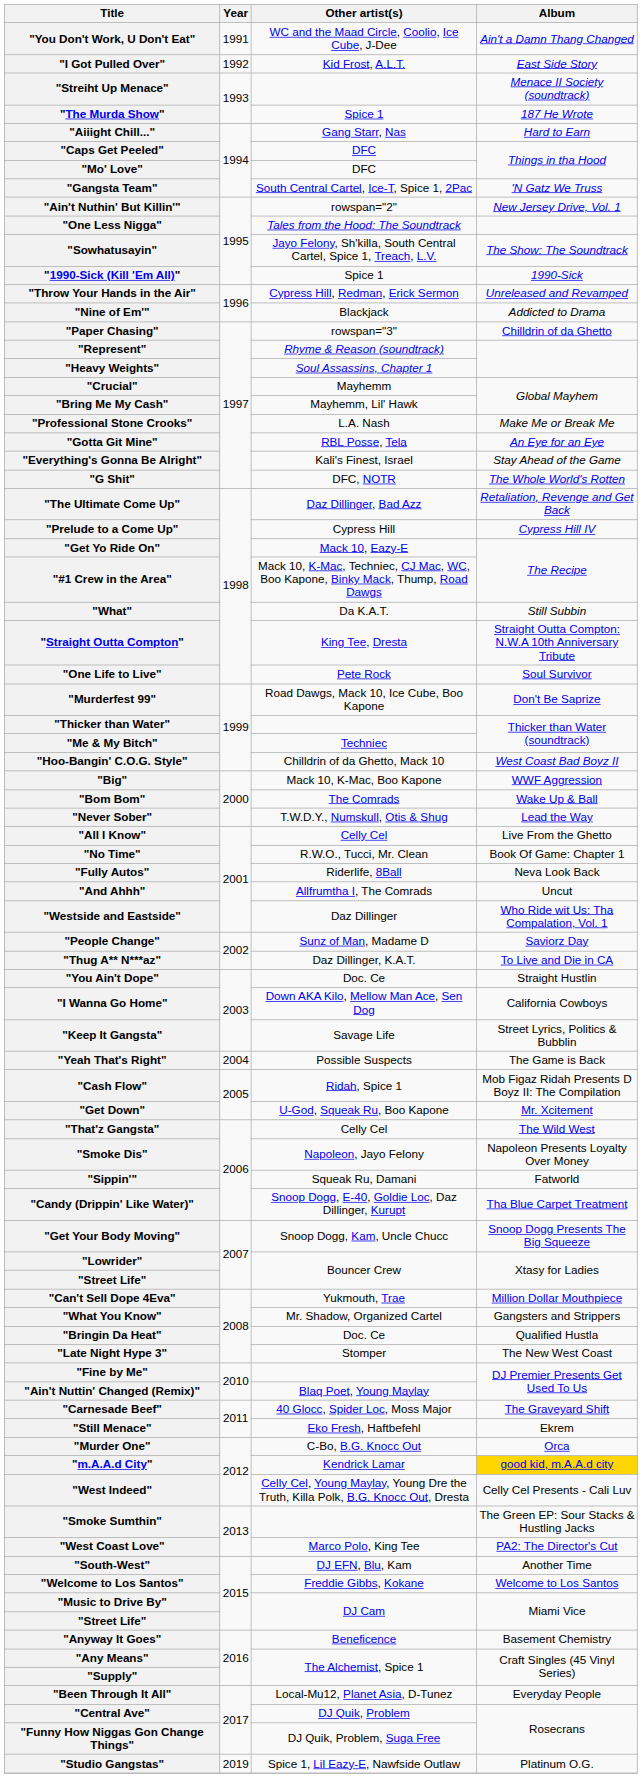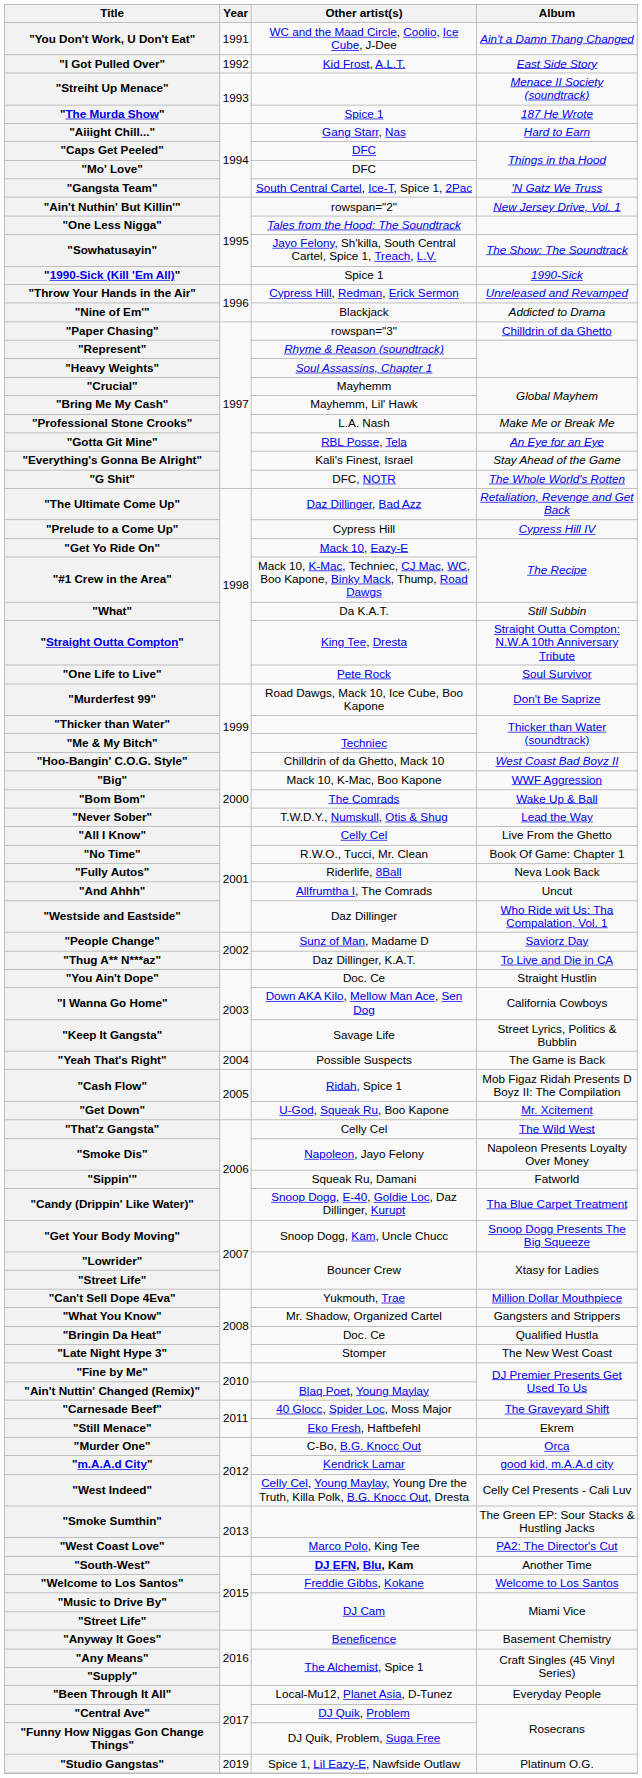"m.A.A.d City" | Album: gold background -> no background
"South-West" | Other artist(s): normal -> bold
